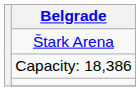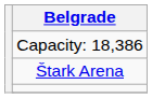row 2 | Belgrade: Štark Arena -> Capacity: 18,386
row 3 | Belgrade: Capacity: 18,386 -> Štark Arena
